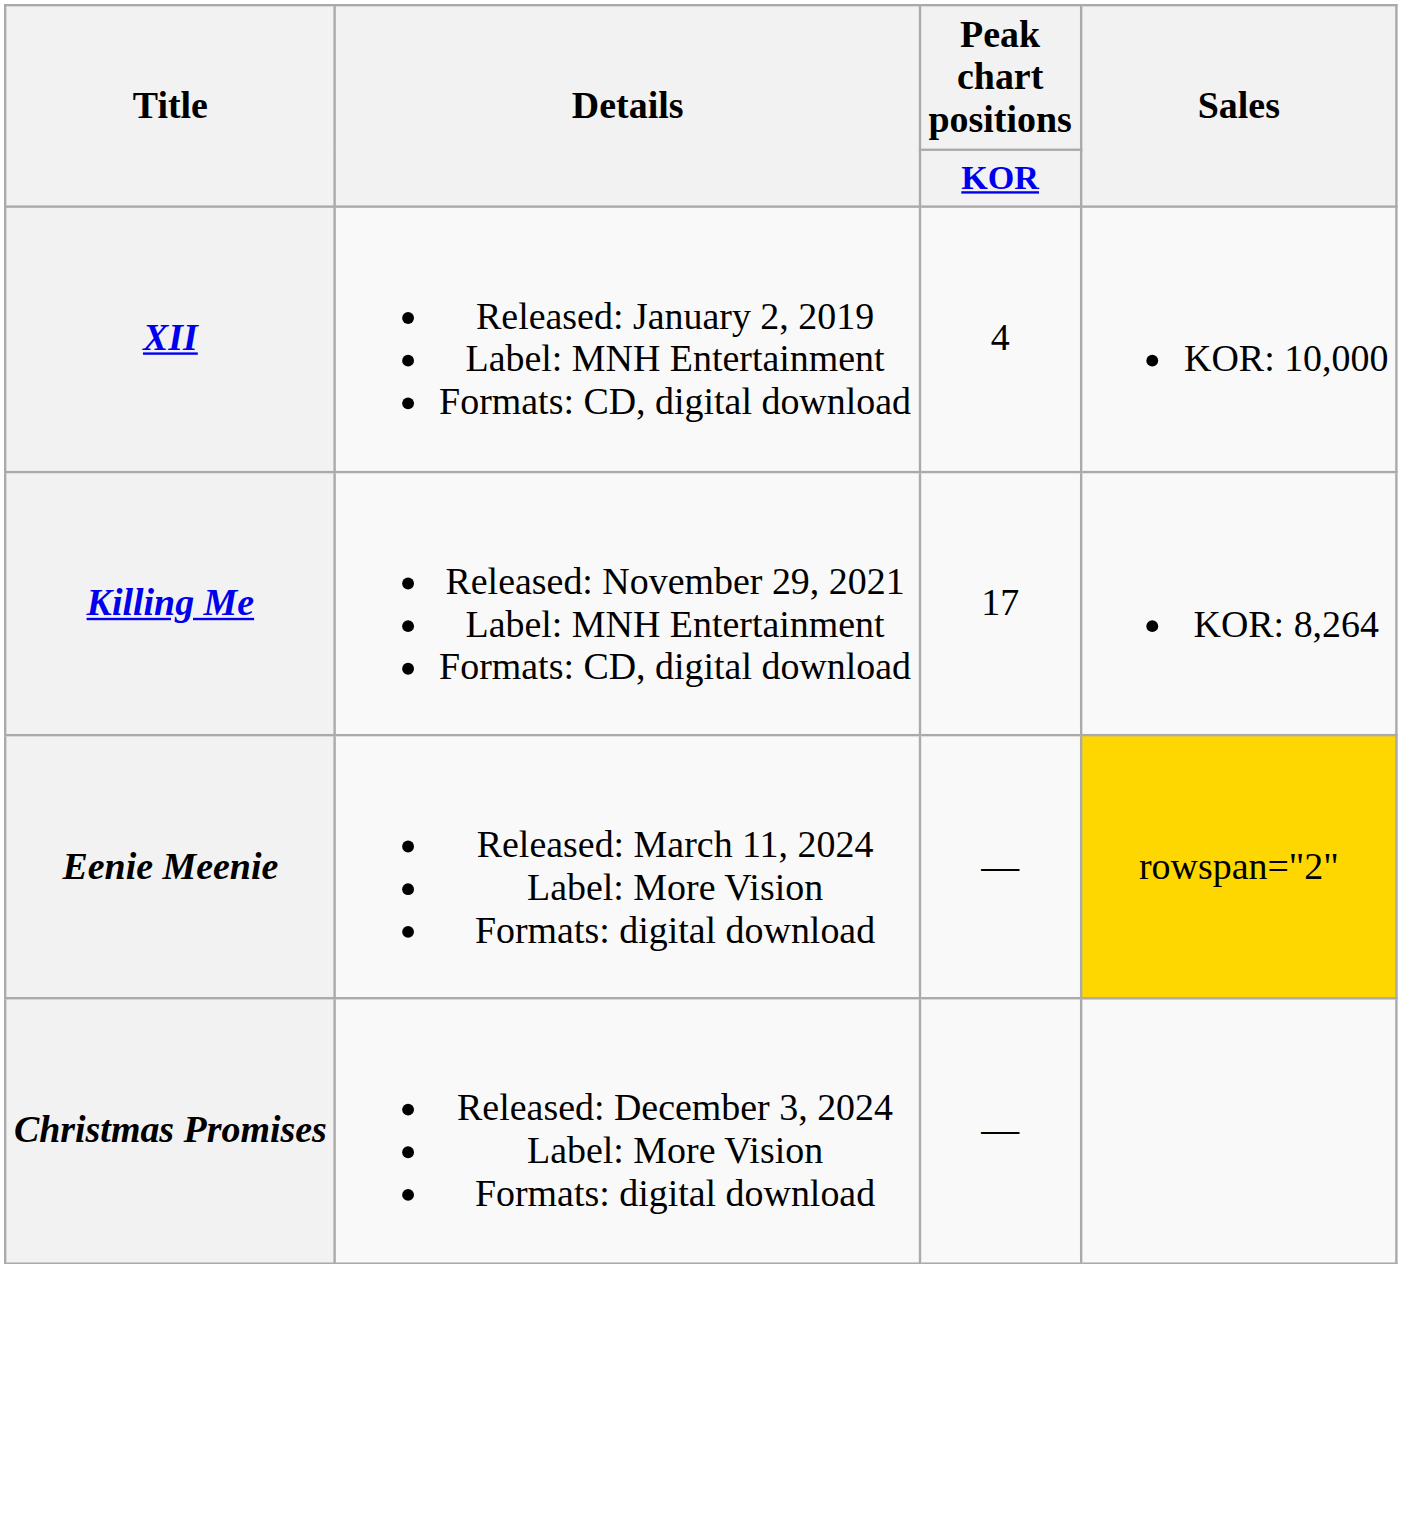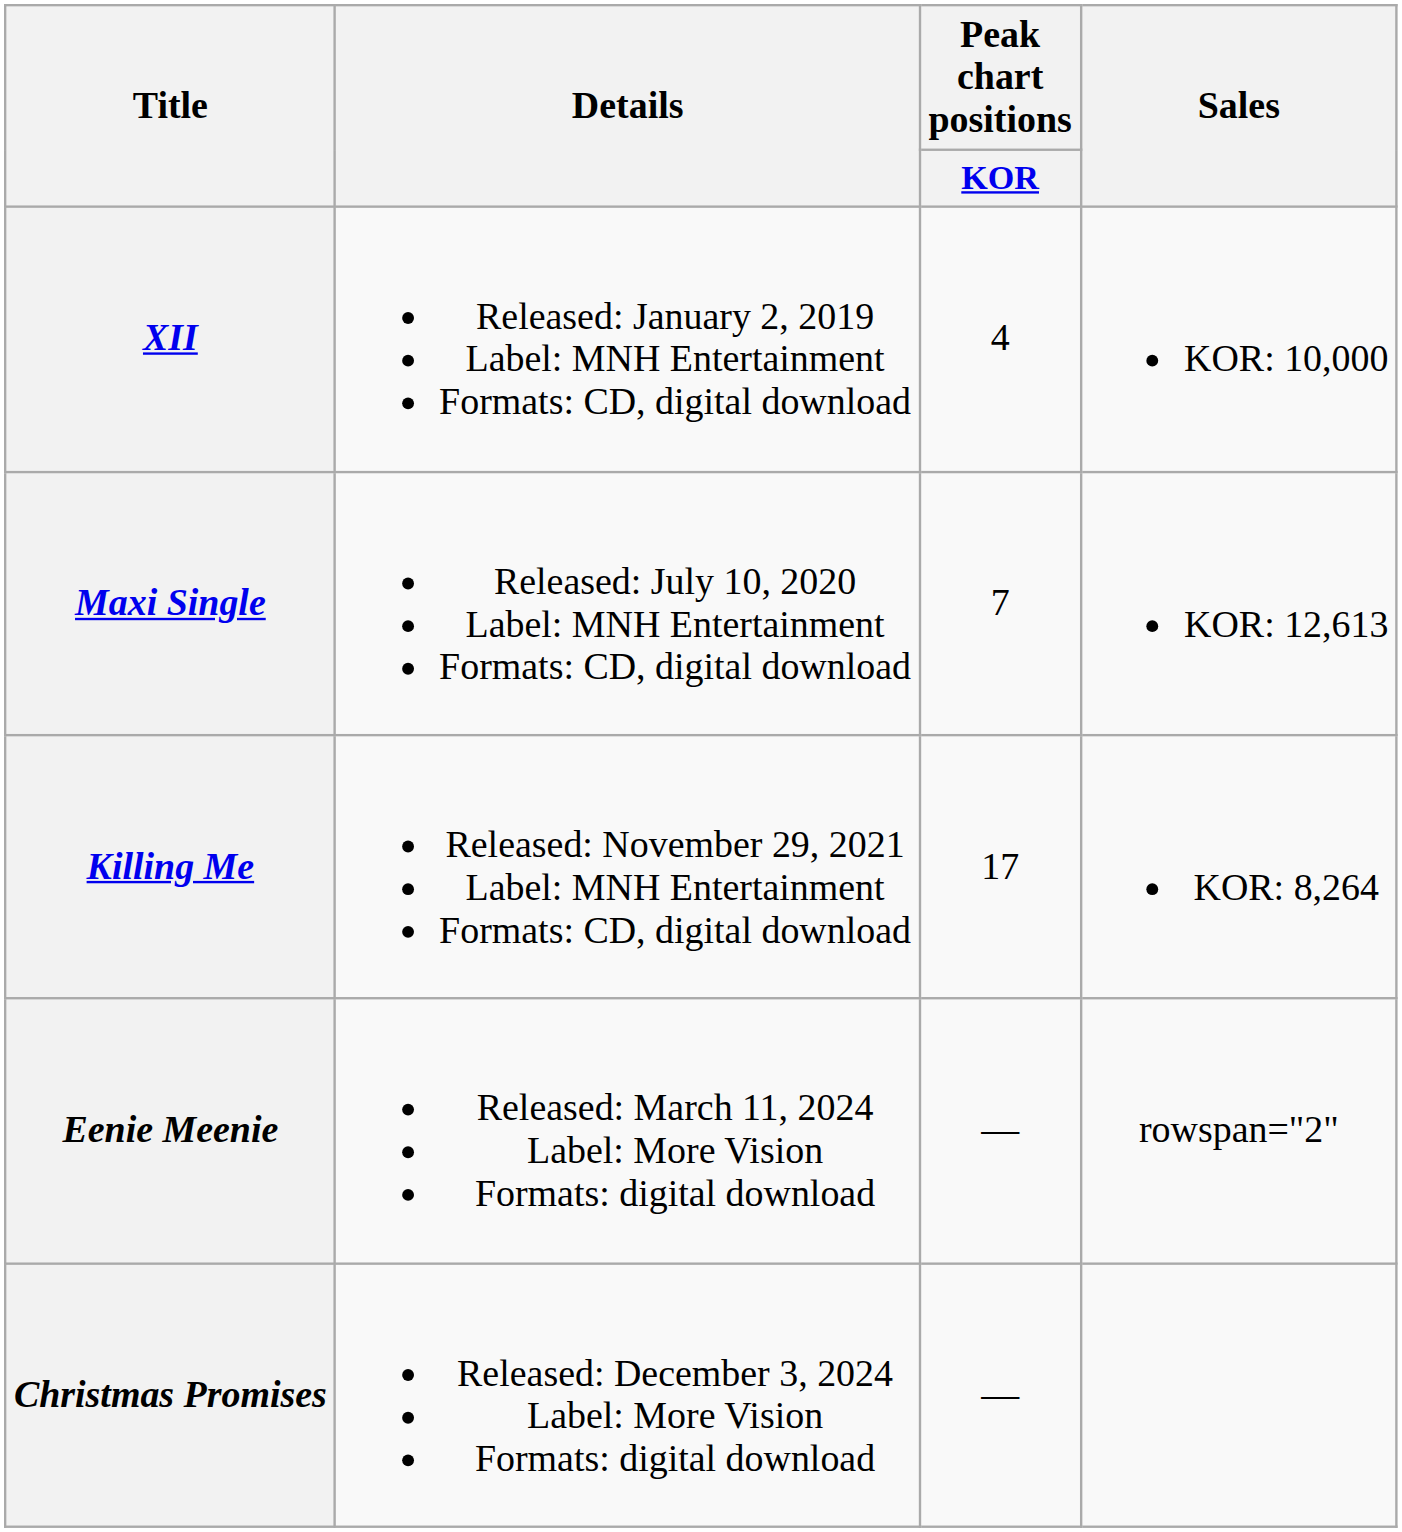+ row: Maxi Single | Released: July 10, 2020 Label: MNH Entertainment Formats: CD, digital download | 7 | KOR: 12,613
Eenie Meenie | Sales: gold background -> no background
